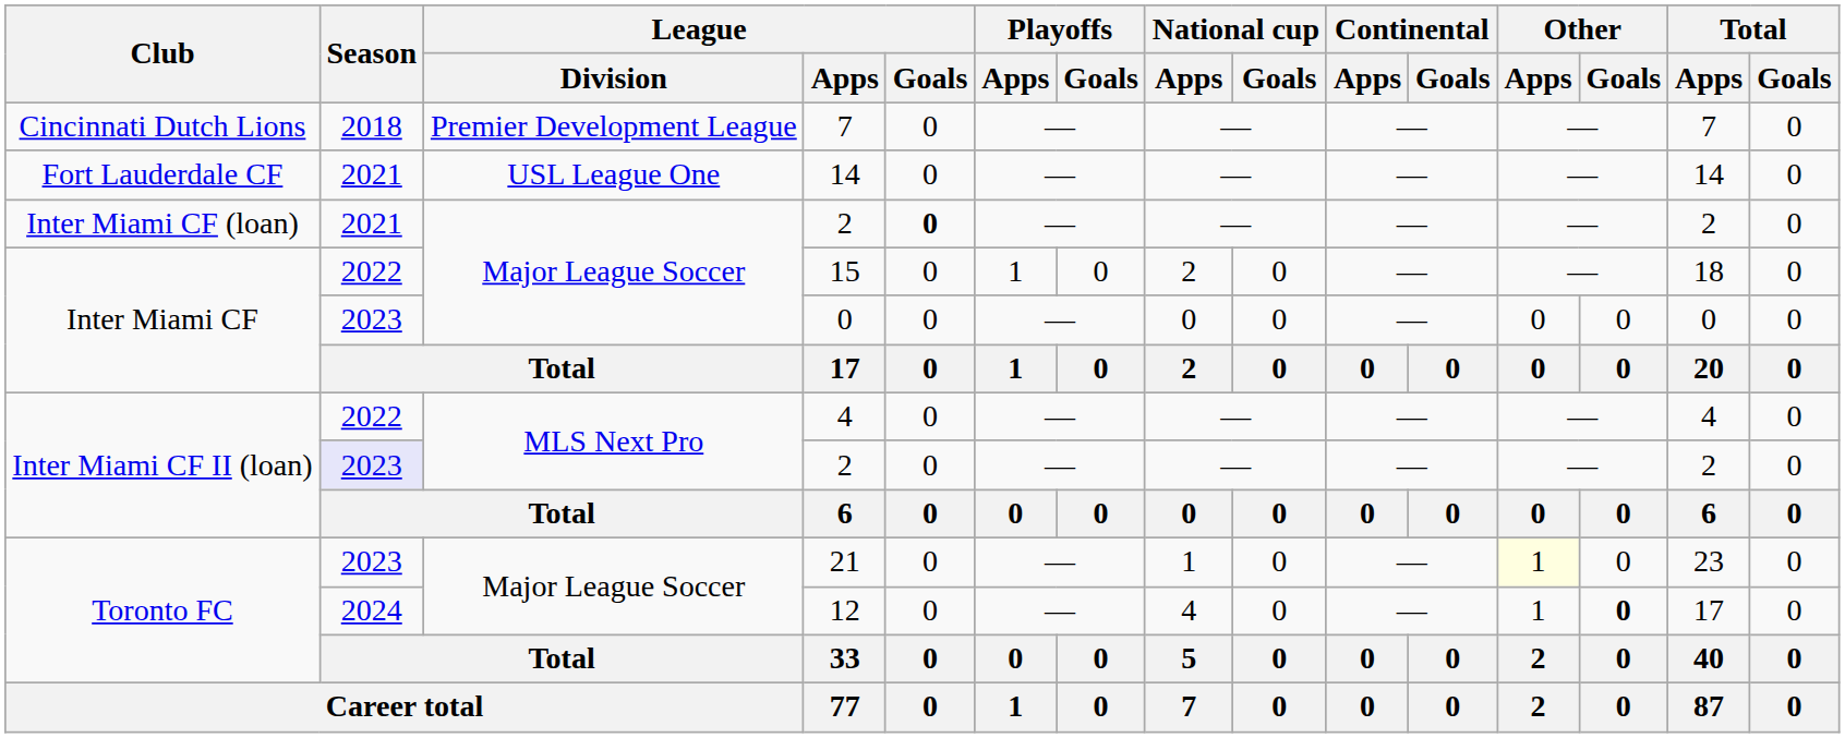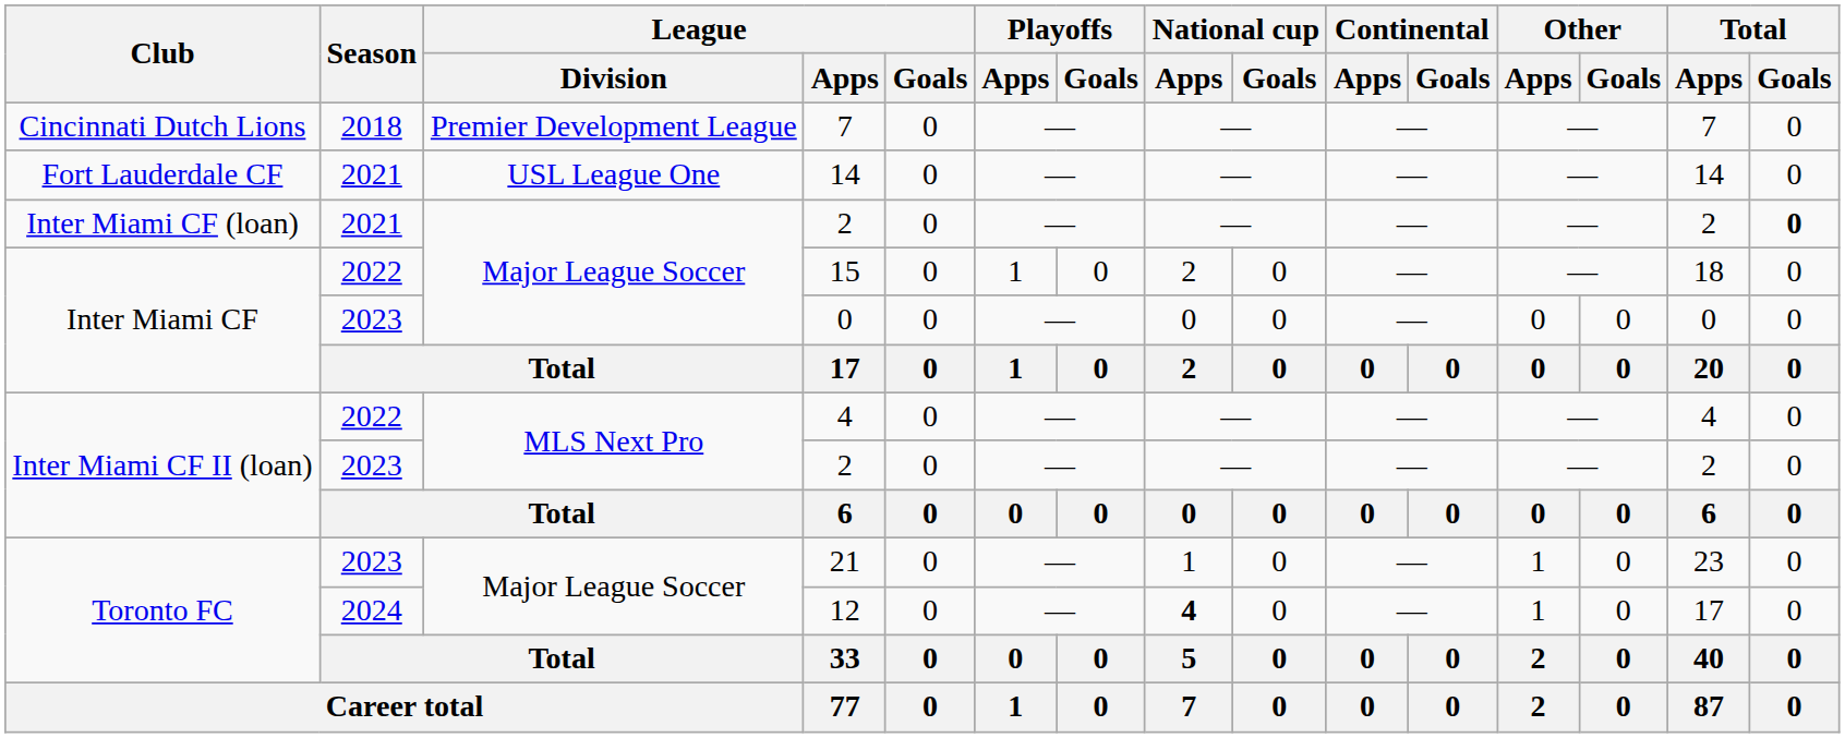Inter Miami CF (loan) / 2 | League / Goals: bold -> normal
Inter Miami CF (loan) / 2 | Total / Goals: normal -> bold
Inter Miami CF II (loan) / 2 | Season: lavender background -> no background
21 | Other / Apps: lightyellow background -> no background
12 | National cup / Apps: normal -> bold
12 | Other / Goals: bold -> normal
